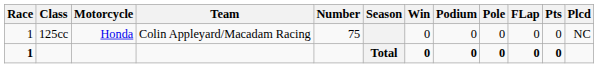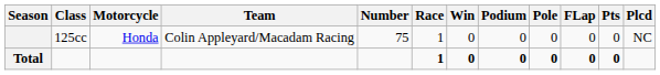columns swapped: Season <-> Race
